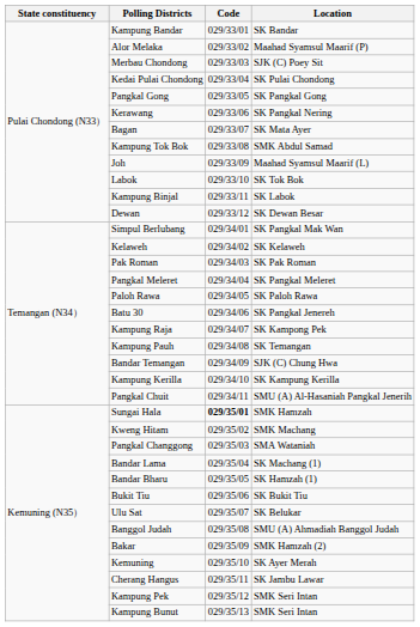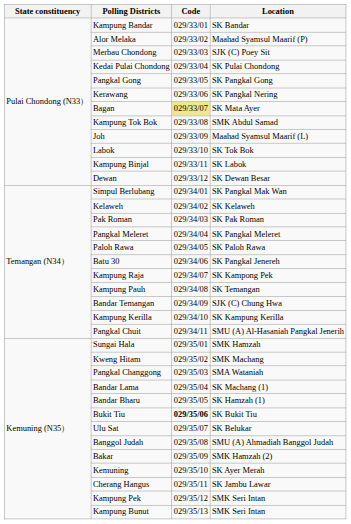Bagan | Code: no background -> khaki background
Sungai Hala | Code: bold -> normal
Bukit Tiu | Code: normal -> bold
